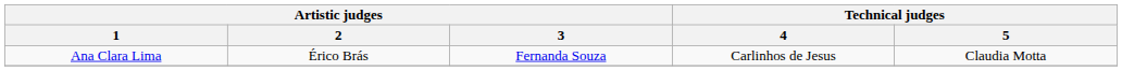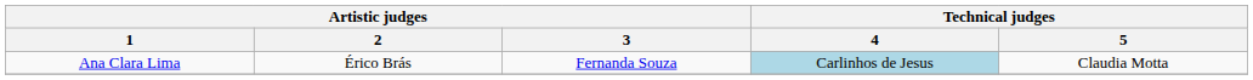Ana Clara Lima | Technical judges / 4: no background -> lightblue background
